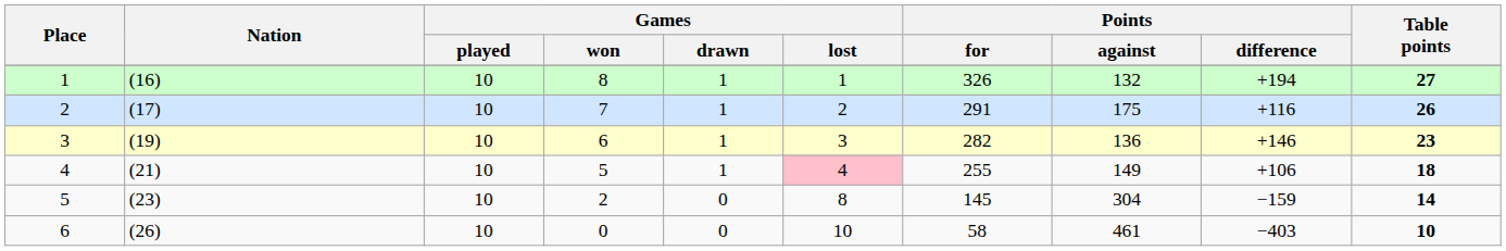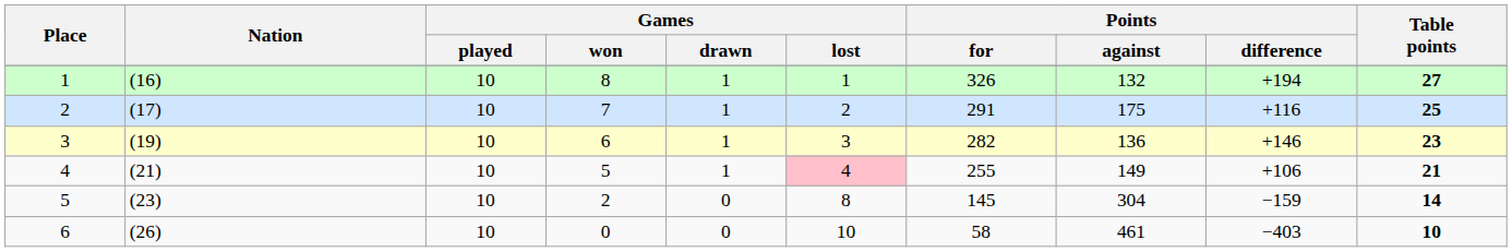row 4 | Table points: 26 -> 25
row 6 | Table points: 18 -> 21
